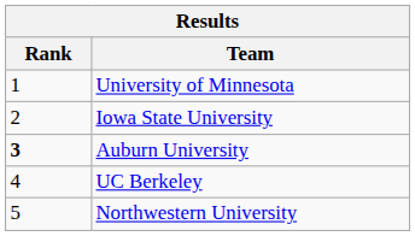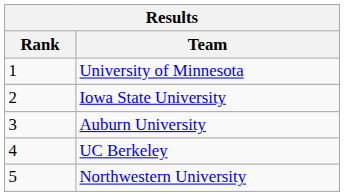Auburn University | Rank: bold -> normal
